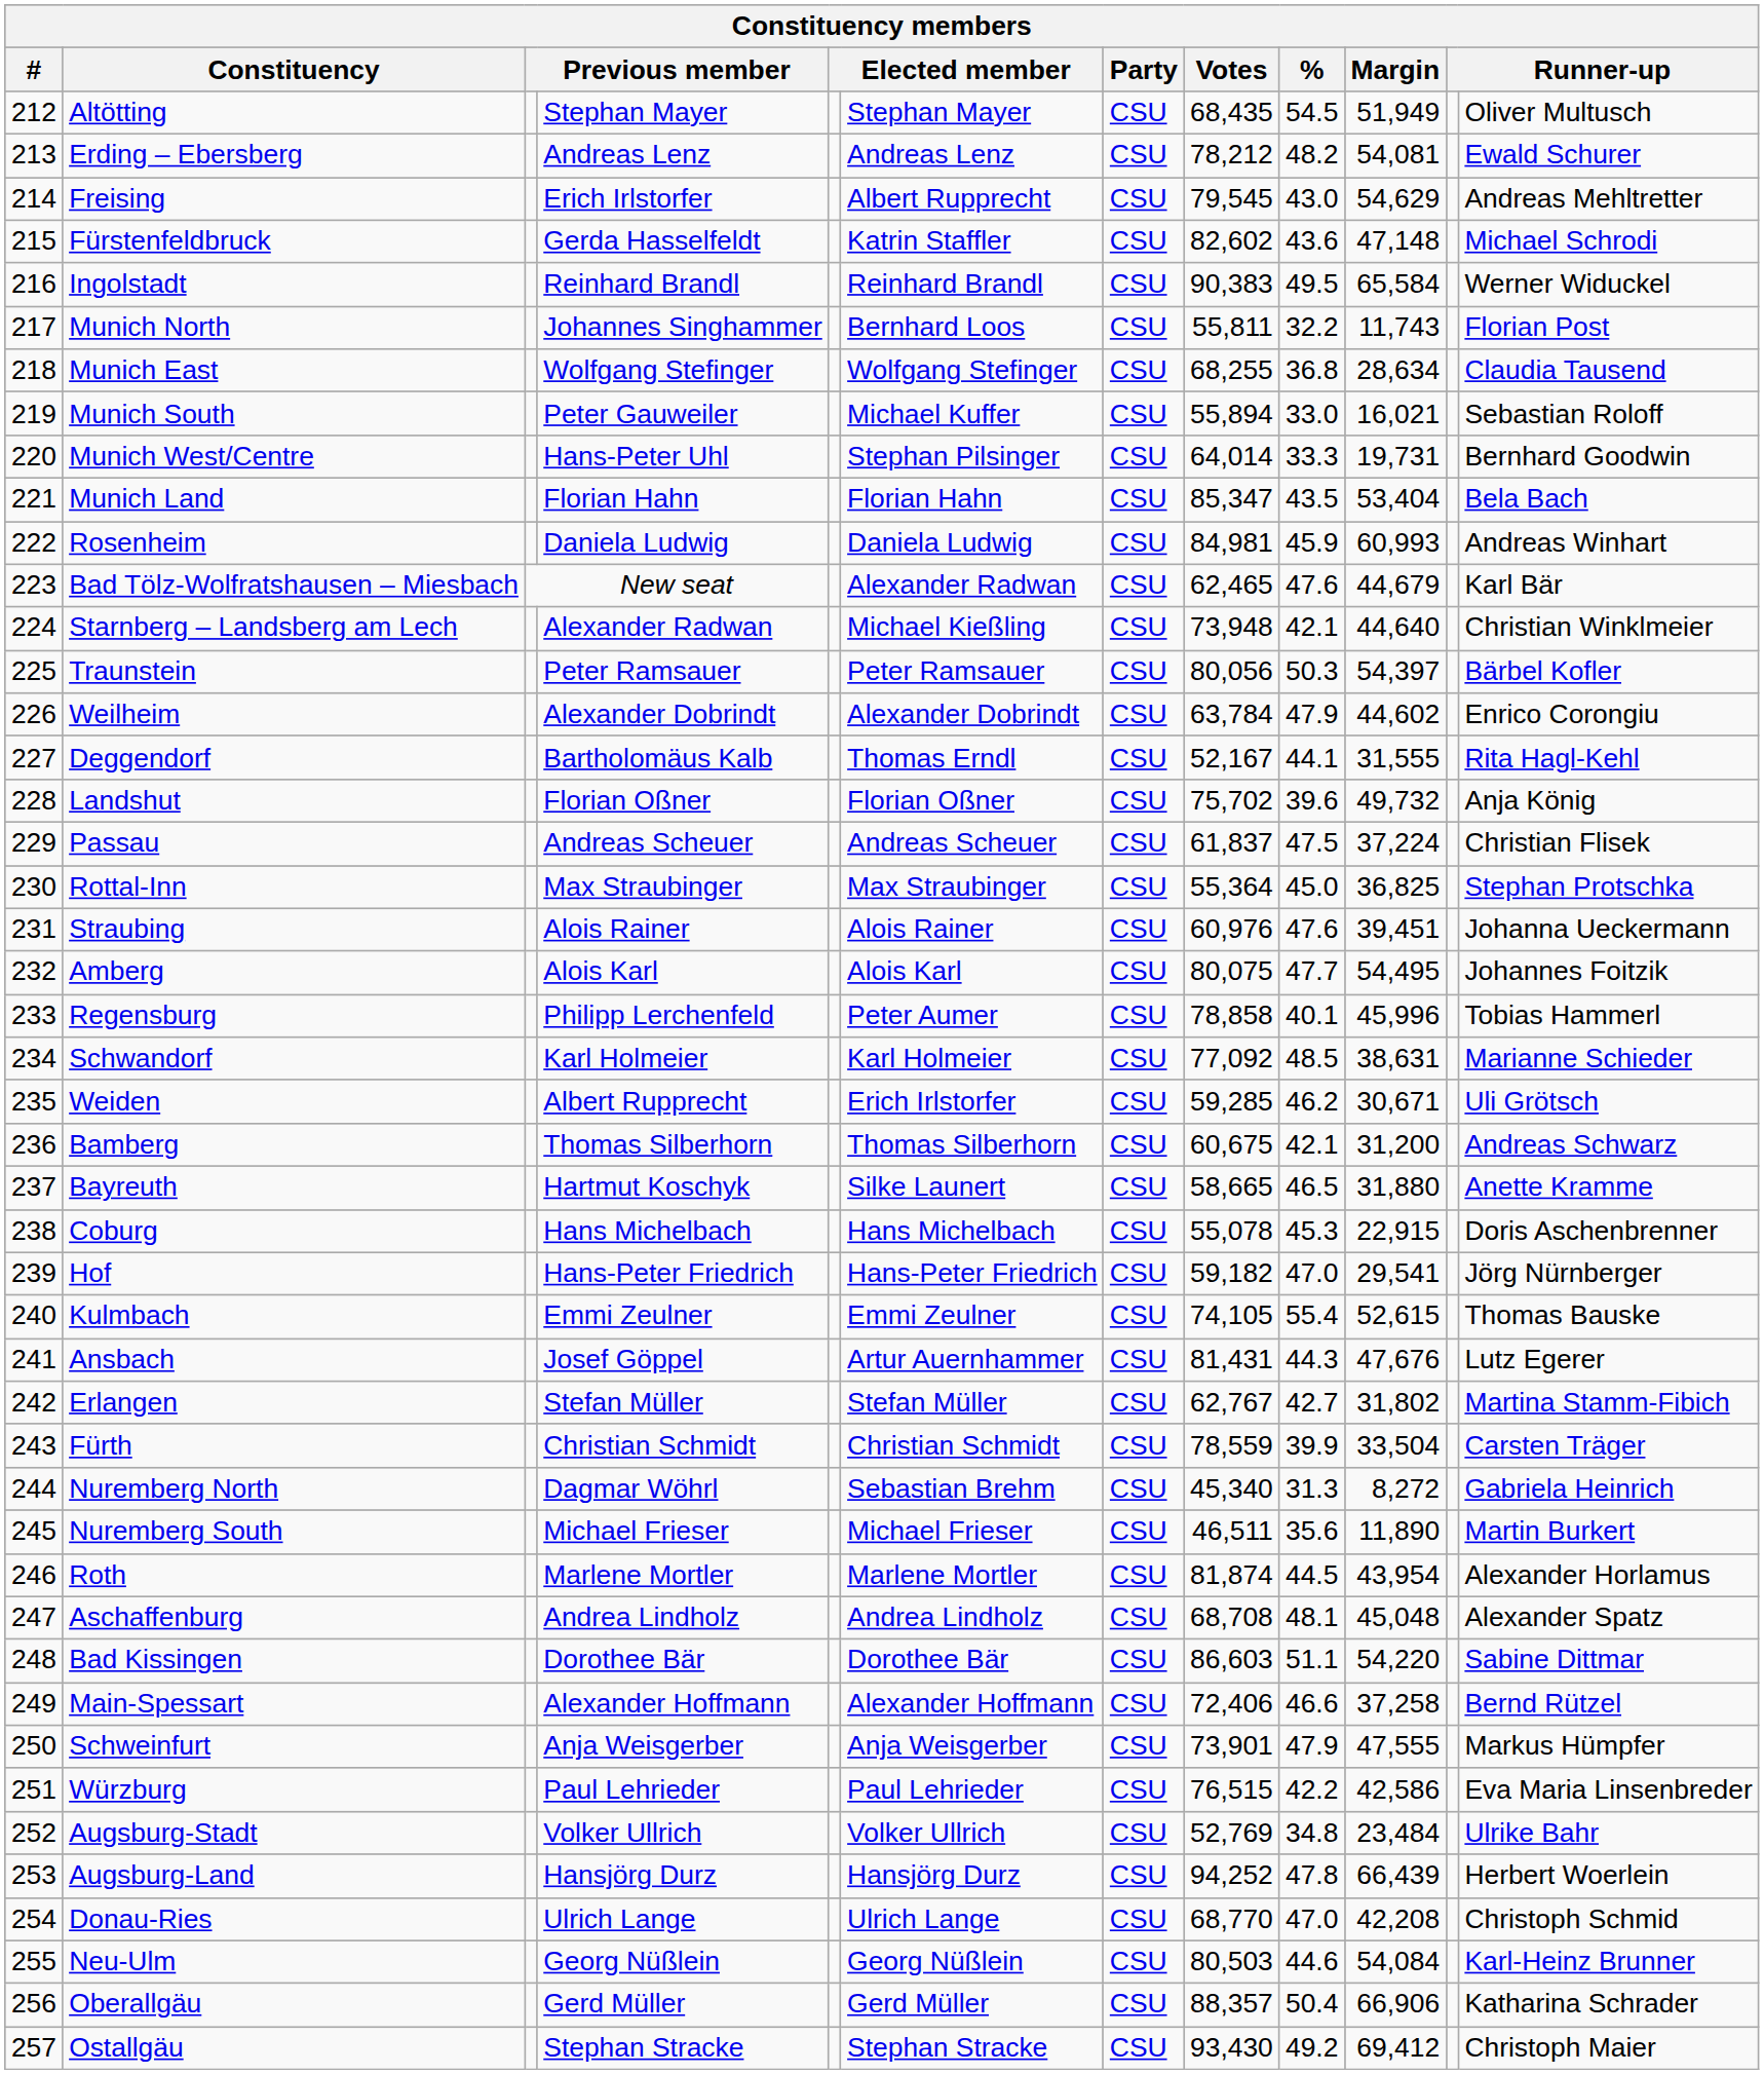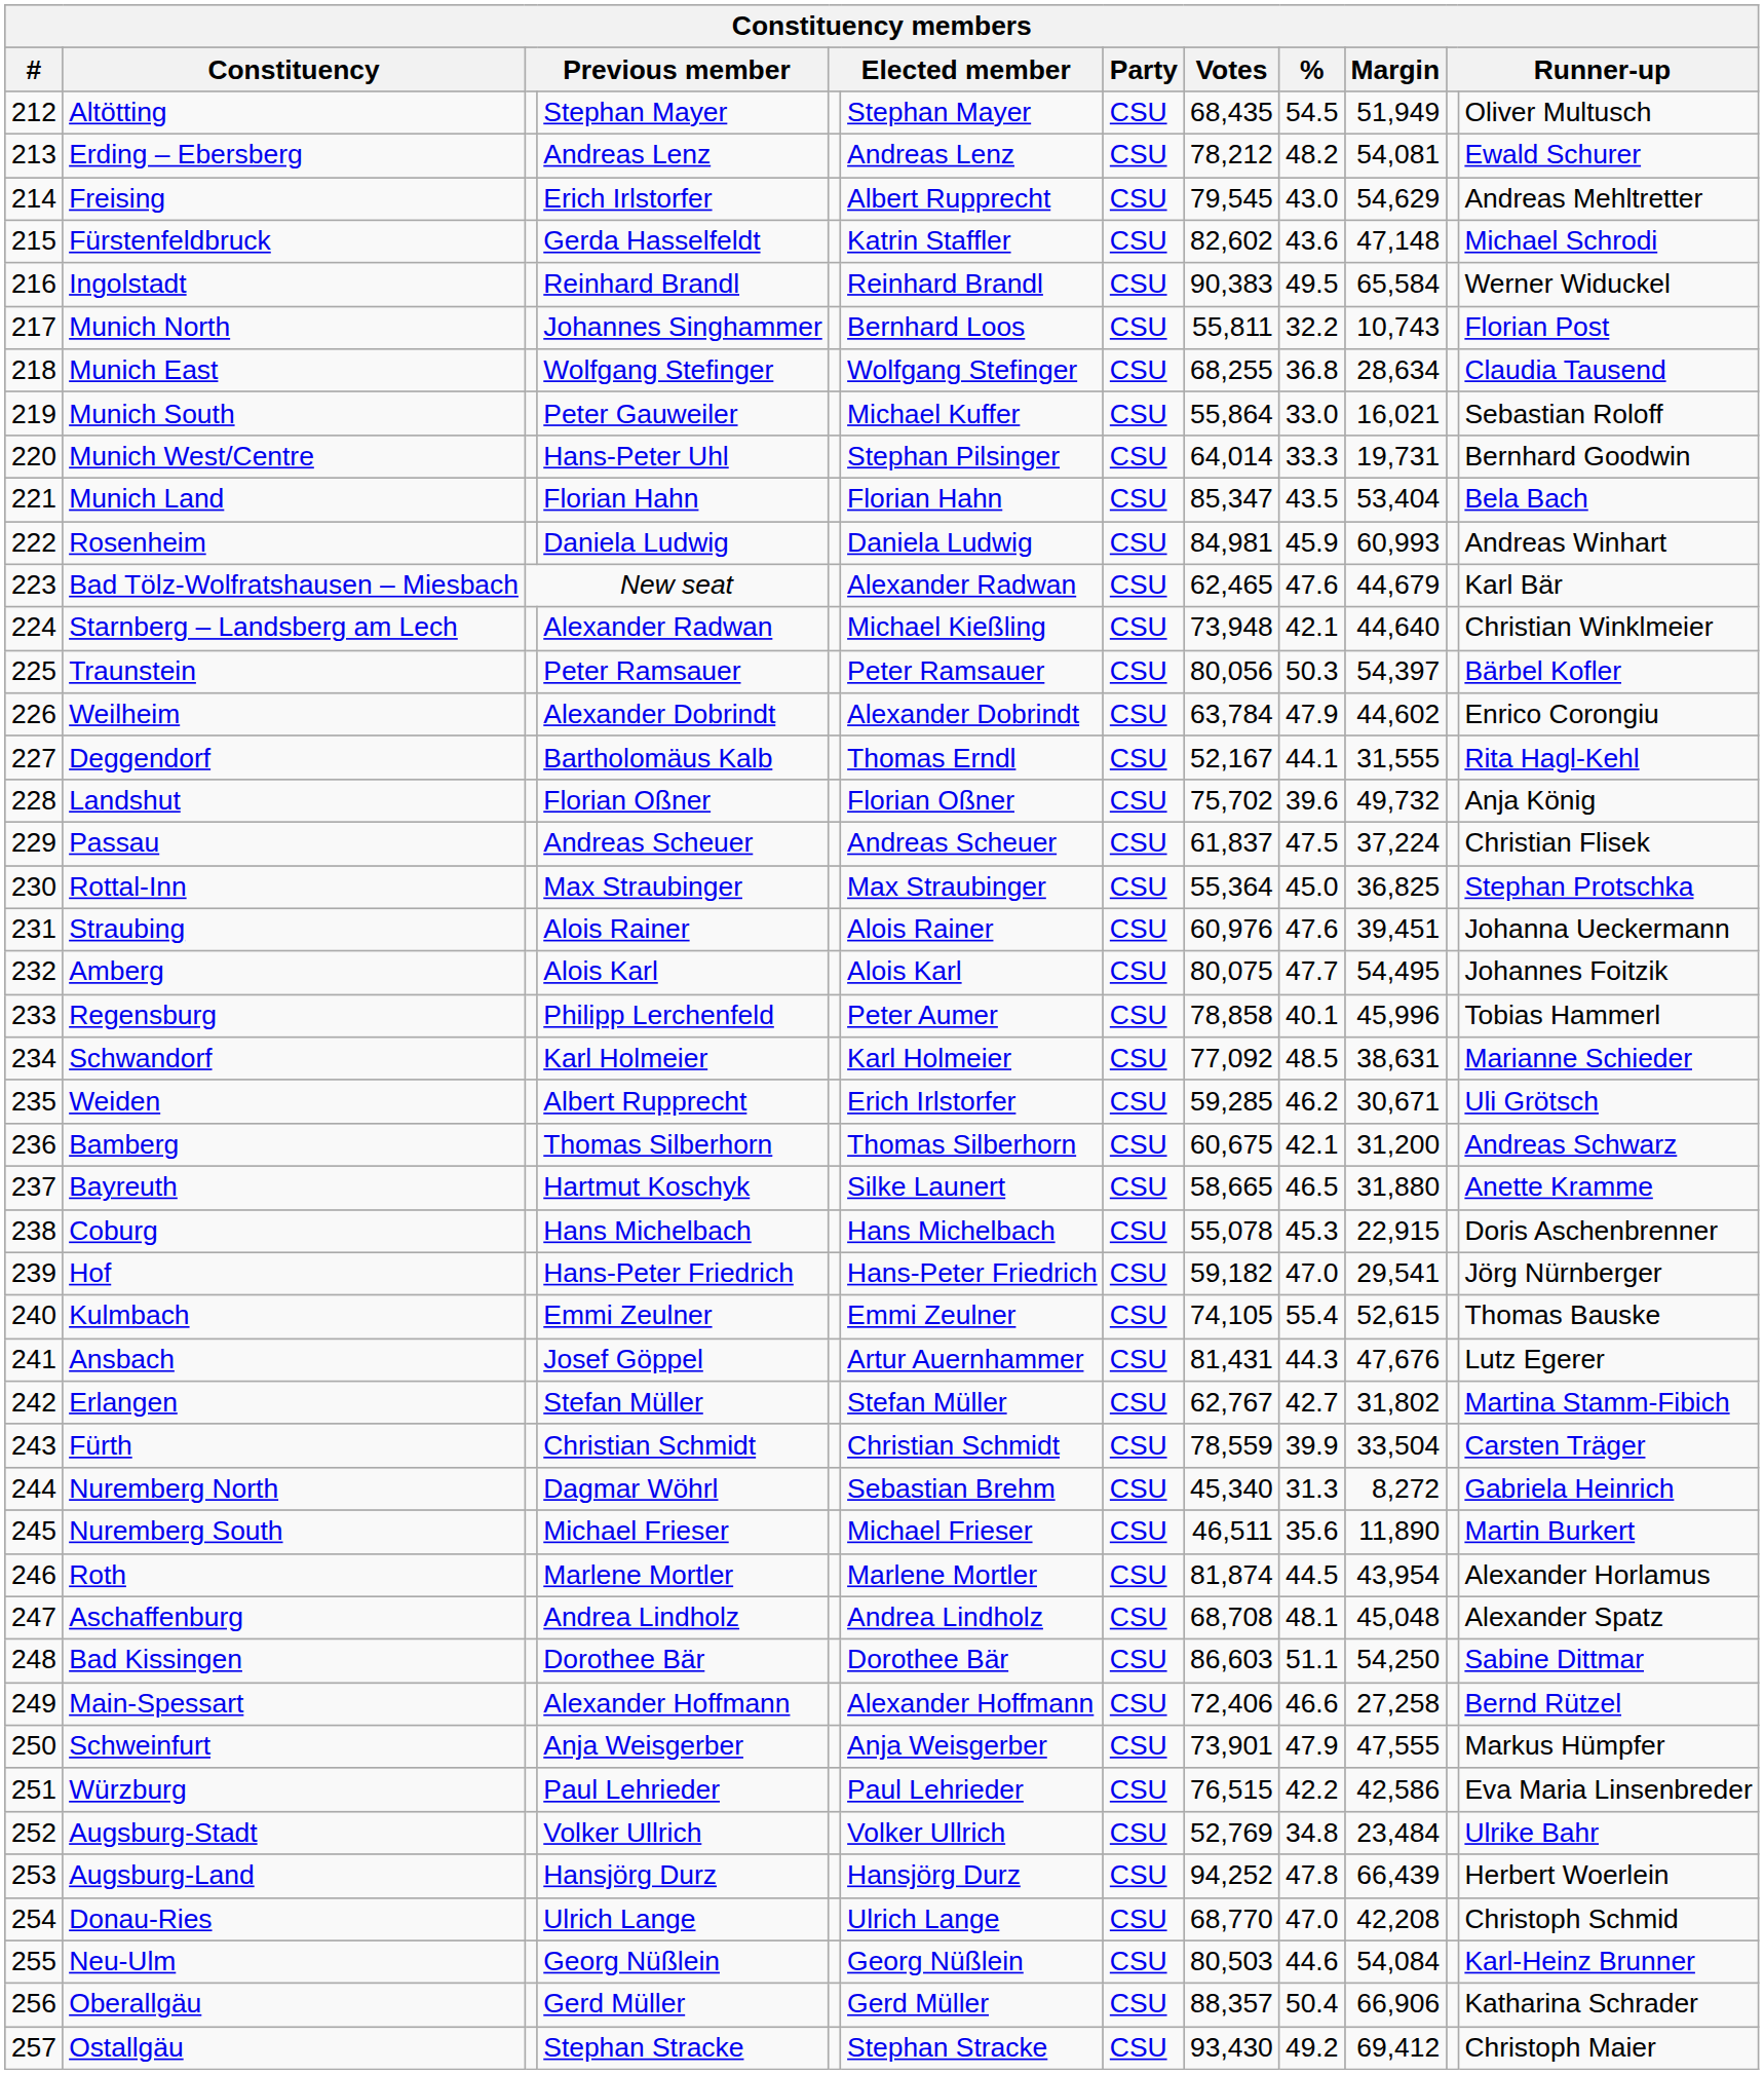Munich North | Margin: 11,743 -> 10,743
Munich South | Votes: 55,894 -> 55,864
Bad Kissingen | Margin: 54,220 -> 54,250
Main-Spessart | Margin: 37,258 -> 27,258
